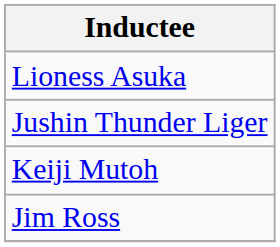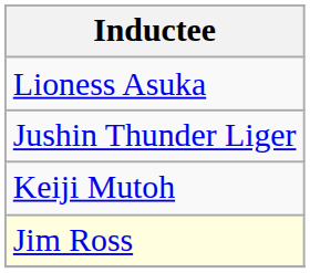row 5 | column 1: no background -> lightyellow background
